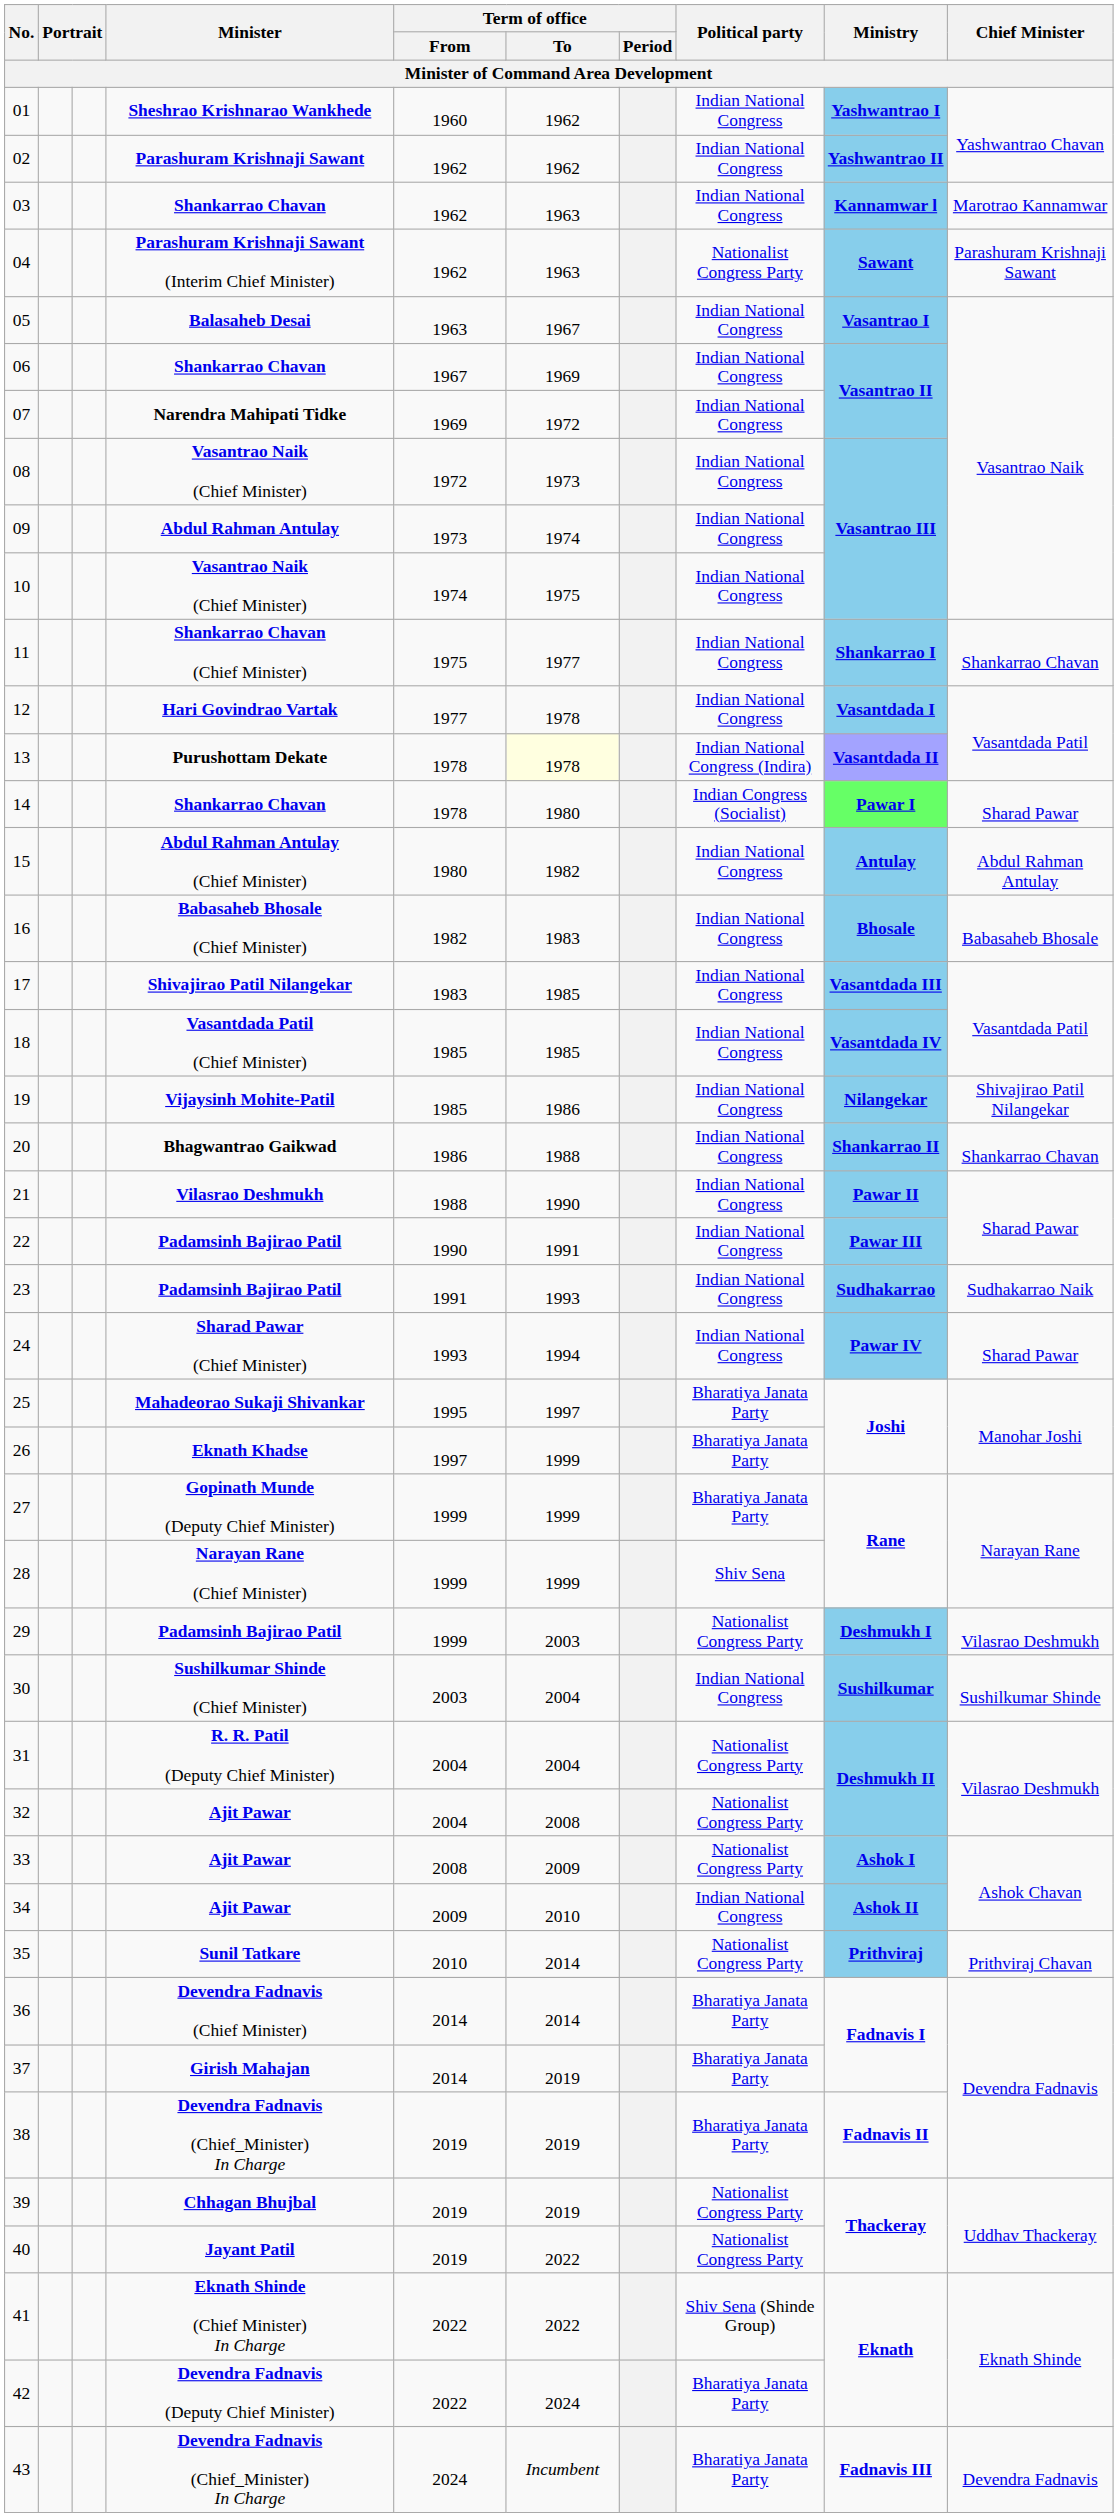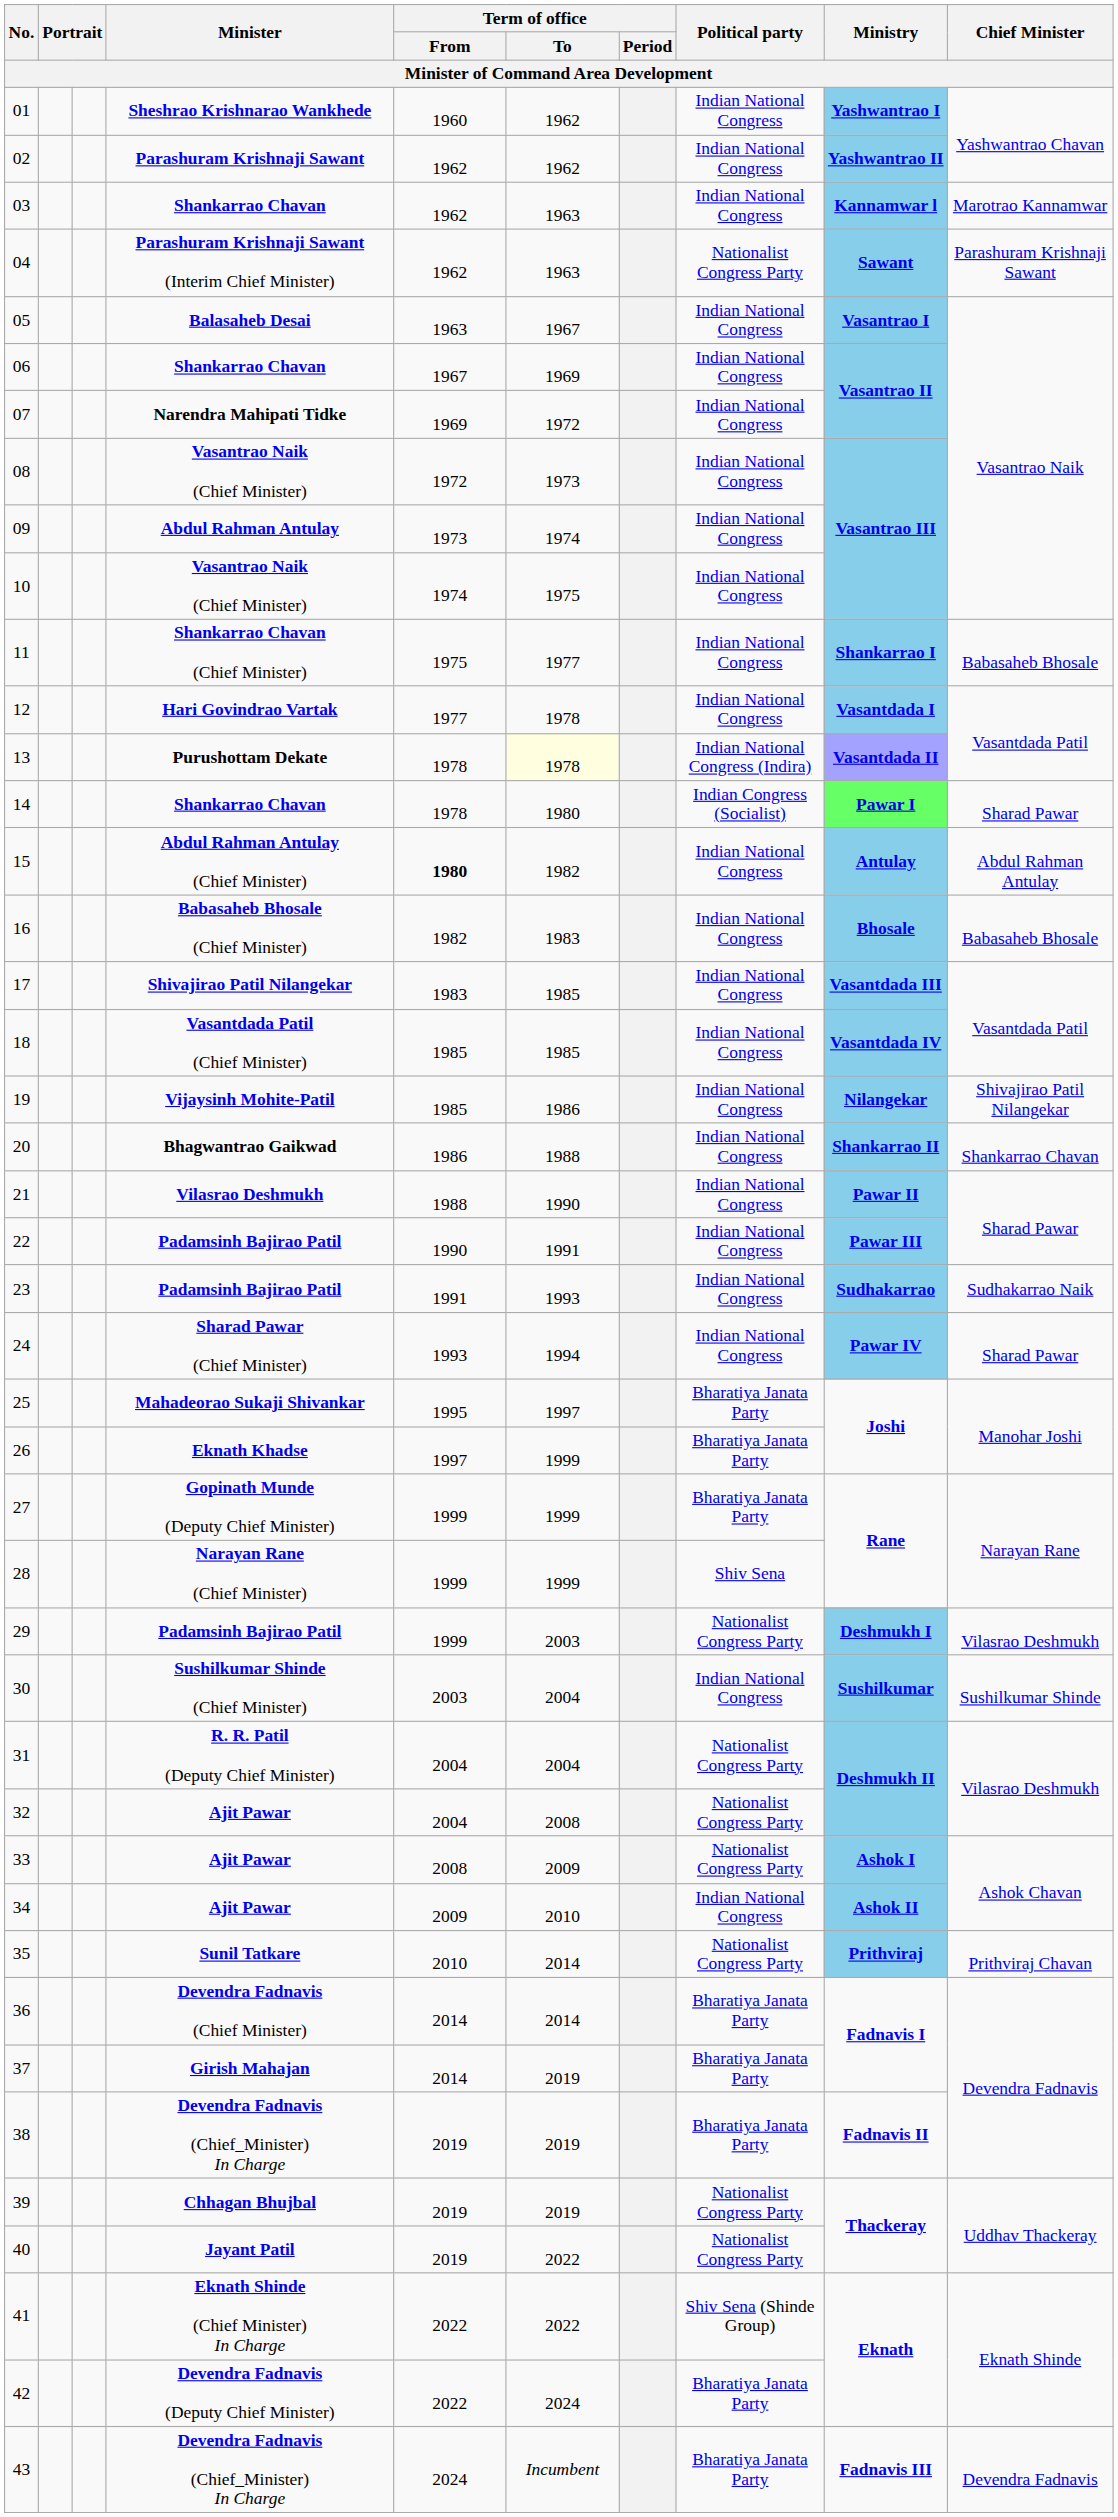11 | Chief Minister: Shankarrao Chavan -> Babasaheb Bhosale
15 | Term of office / From: normal -> bold
